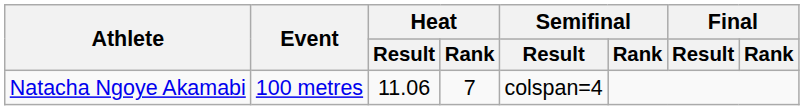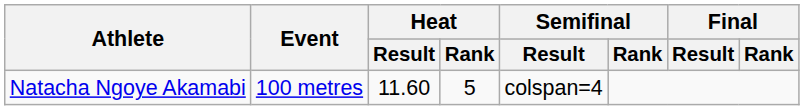Natacha Ngoye Akamabi | Heat / Result: 11.06 -> 11.60
Natacha Ngoye Akamabi | Heat / Rank: 7 -> 5
